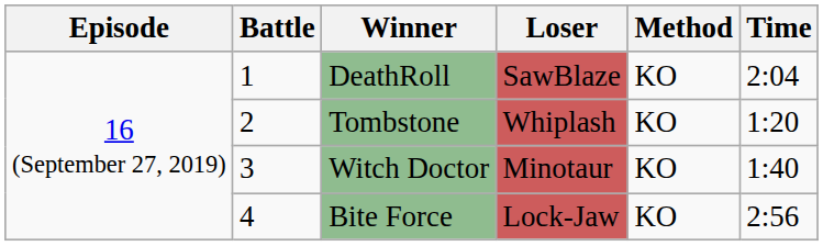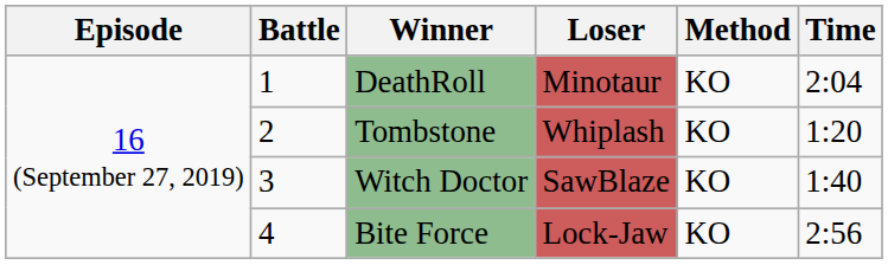DeathRoll | Loser: SawBlaze -> Minotaur
Witch Doctor | Loser: Minotaur -> SawBlaze
